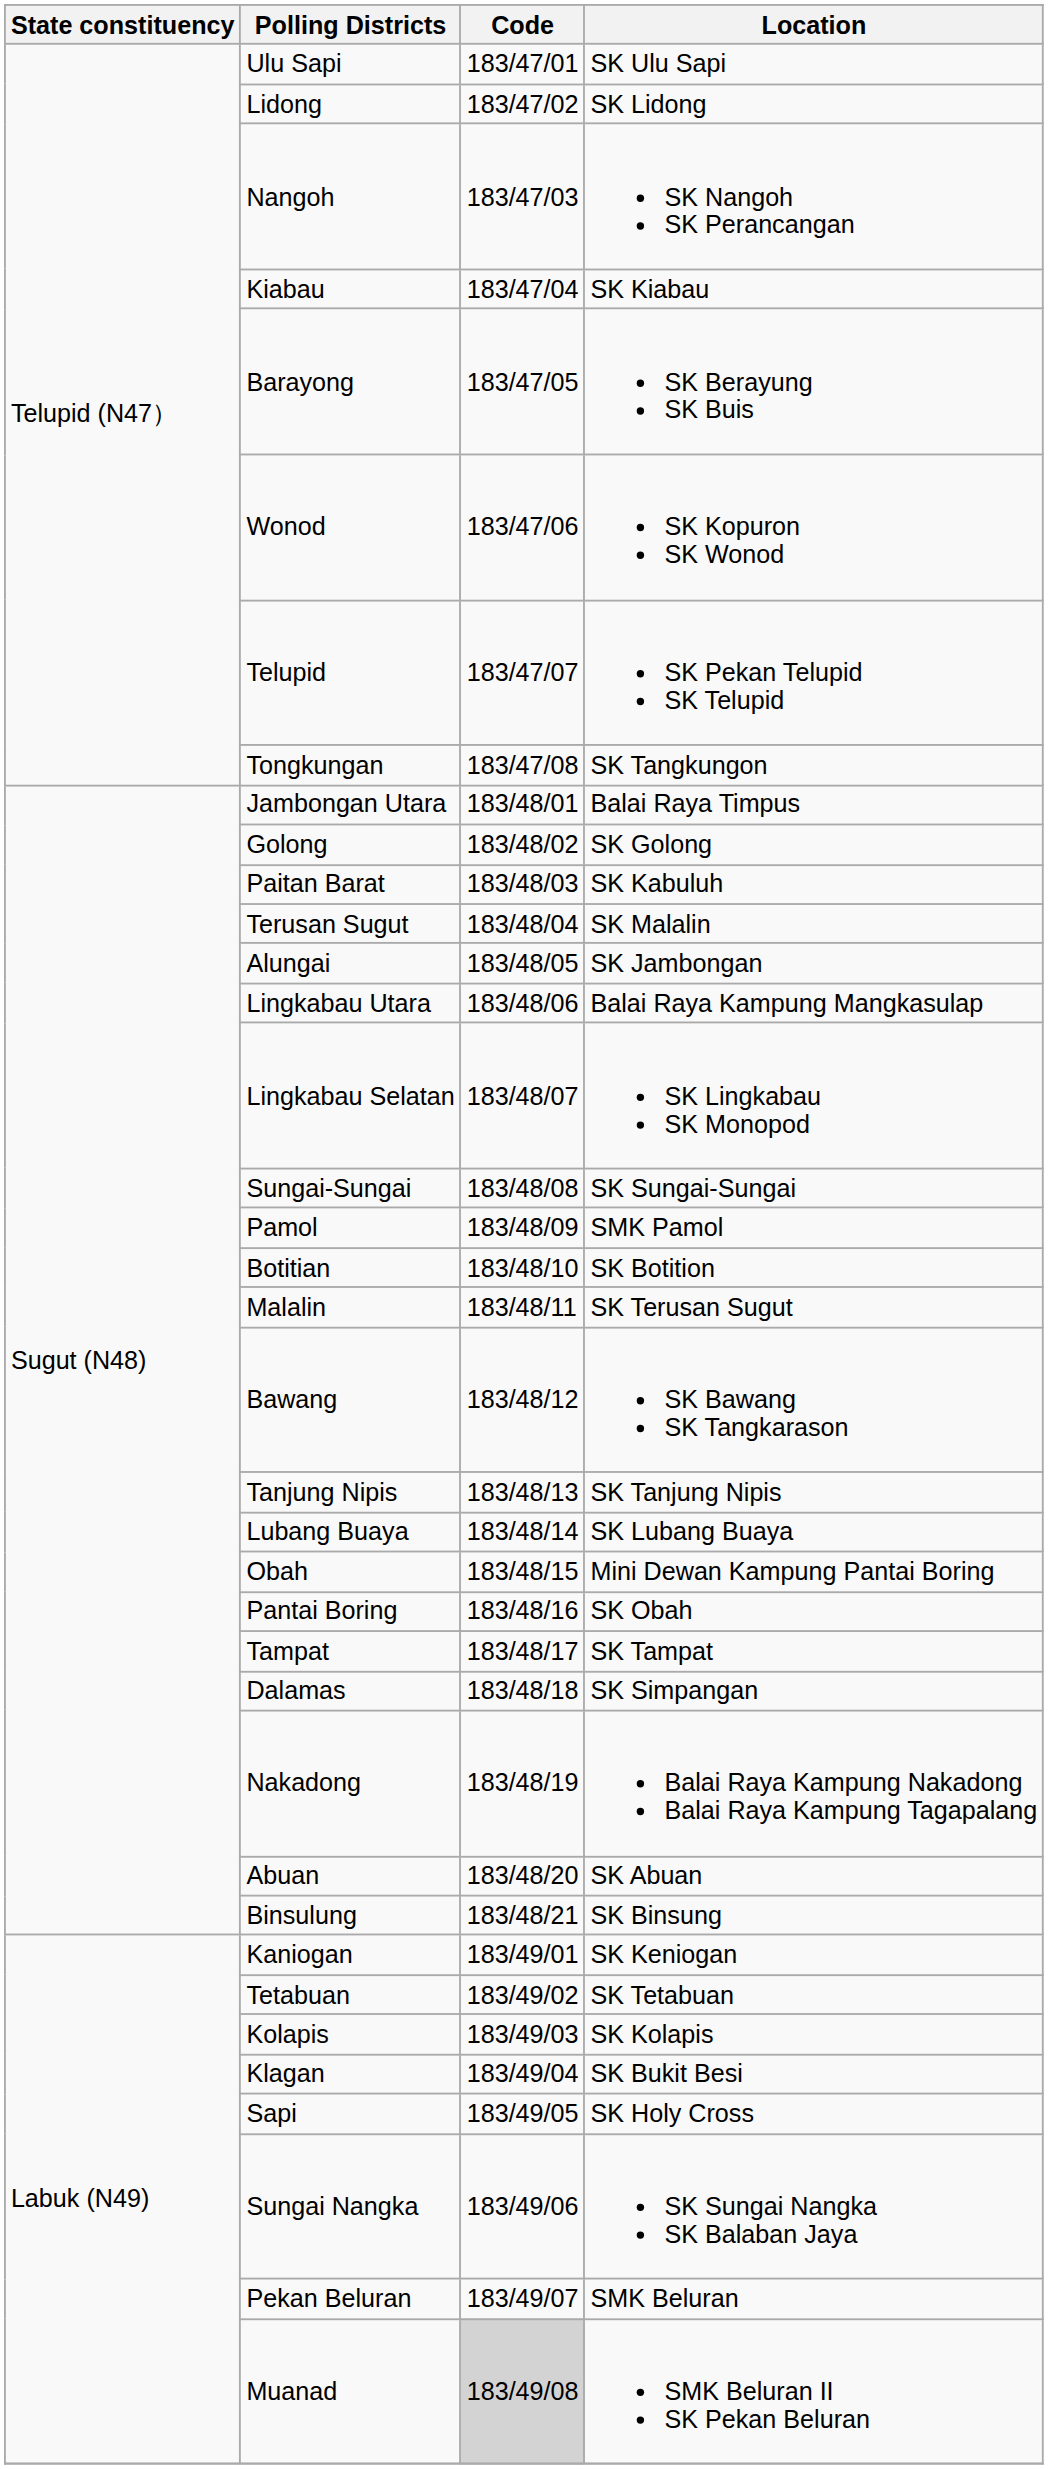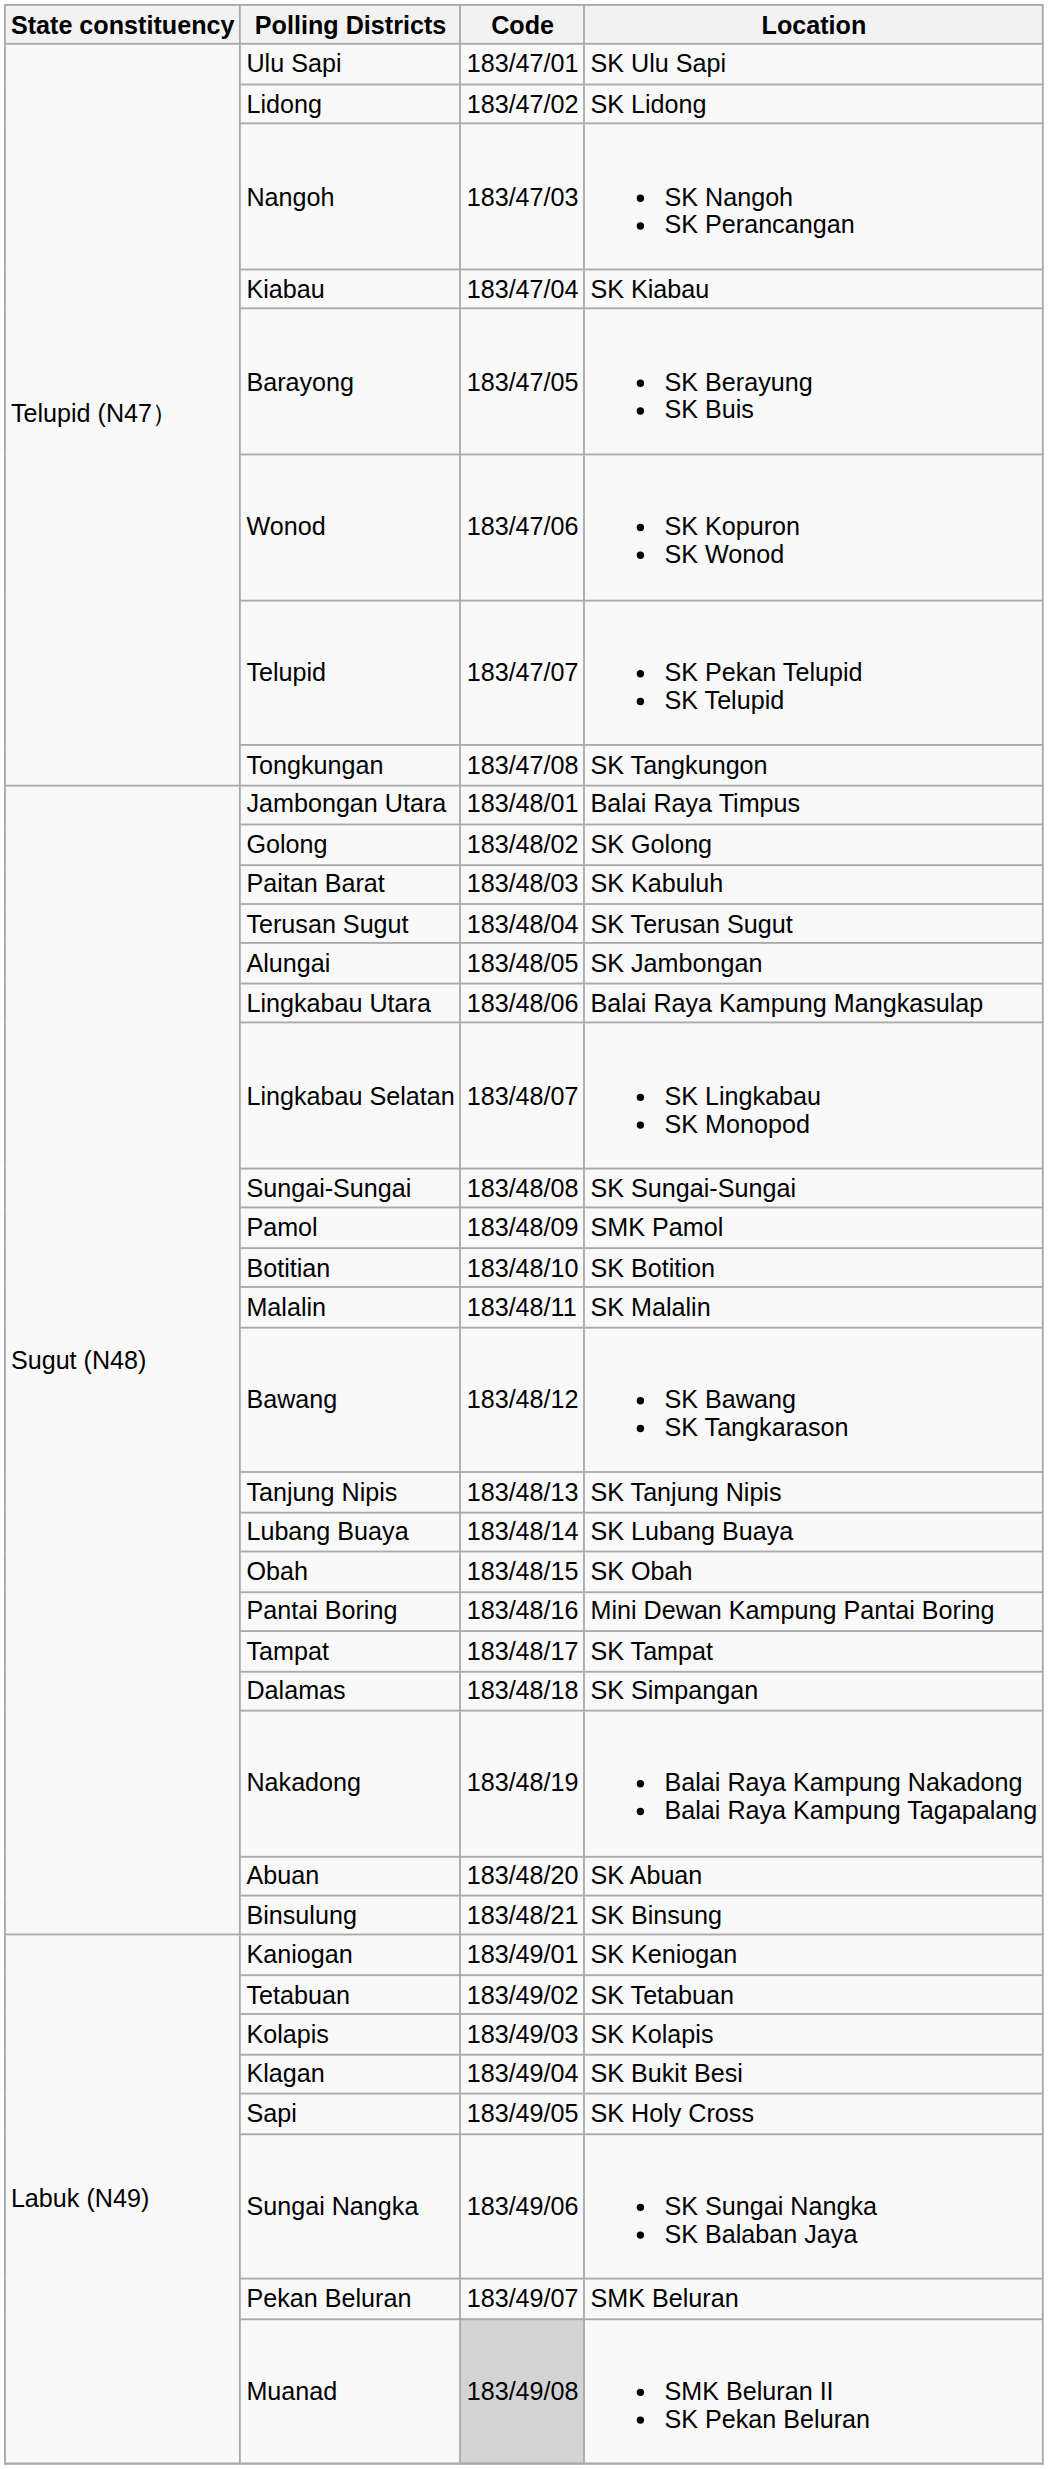Terusan Sugut | Location: SK Malalin -> SK Terusan Sugut
Malalin | Location: SK Terusan Sugut -> SK Malalin
Obah | Location: Mini Dewan Kampung Pantai Boring -> SK Obah
Pantai Boring | Location: SK Obah -> Mini Dewan Kampung Pantai Boring
